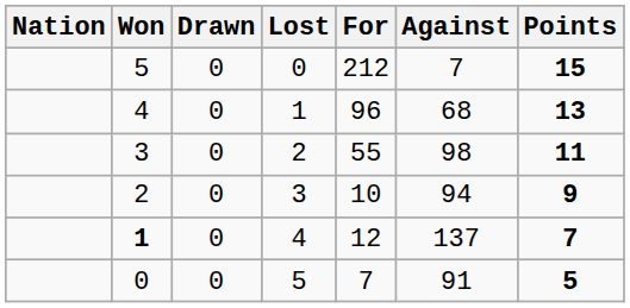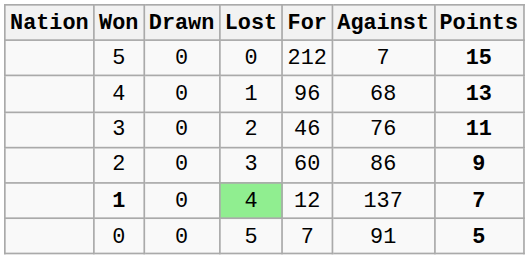row 4 | For: 55 -> 46
row 4 | Against: 98 -> 76
row 5 | For: 10 -> 60
row 5 | Against: 94 -> 86
row 6 | Lost: no background -> lightgreen background
